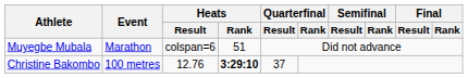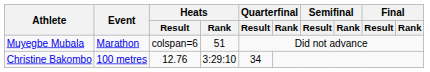Christine Bakombo | Heats / Rank: bold -> normal
Christine Bakombo | Quarterfinal / Result: 37 -> 34
